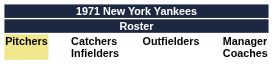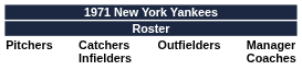Pitchers | column 1: khaki background -> no background
